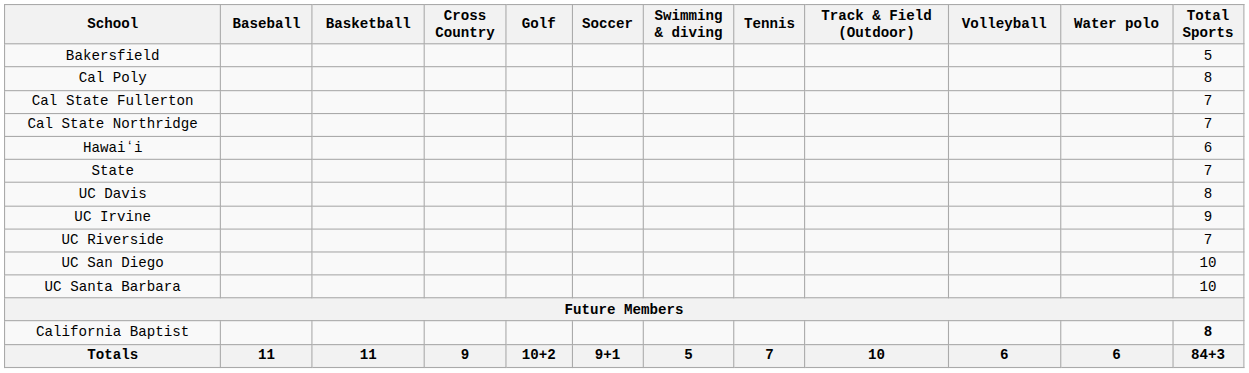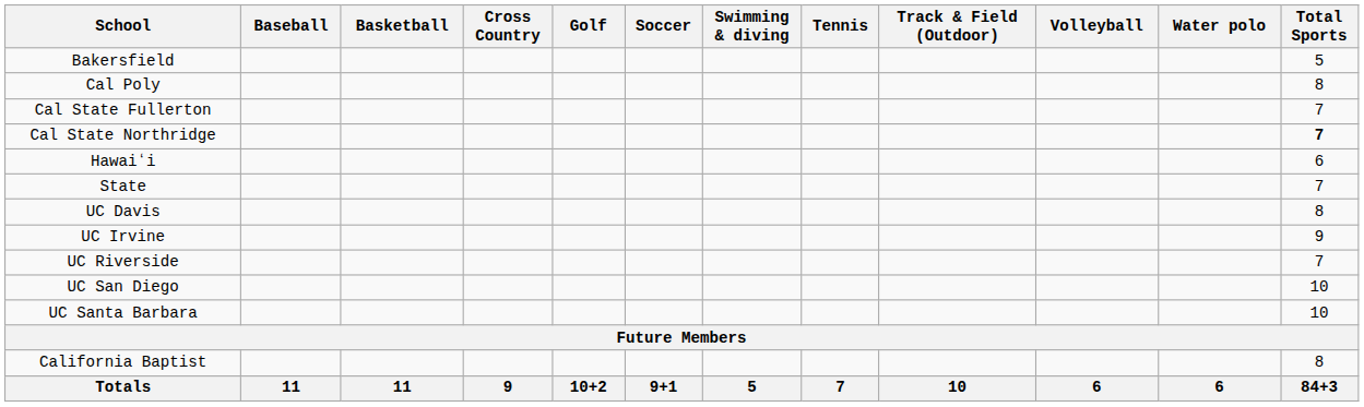Cal State Northridge | Total Sports: normal -> bold
California Baptist | Total Sports: bold -> normal
